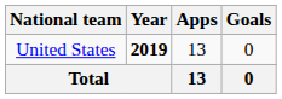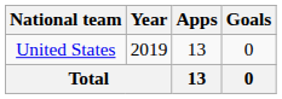United States | Year: bold -> normal
